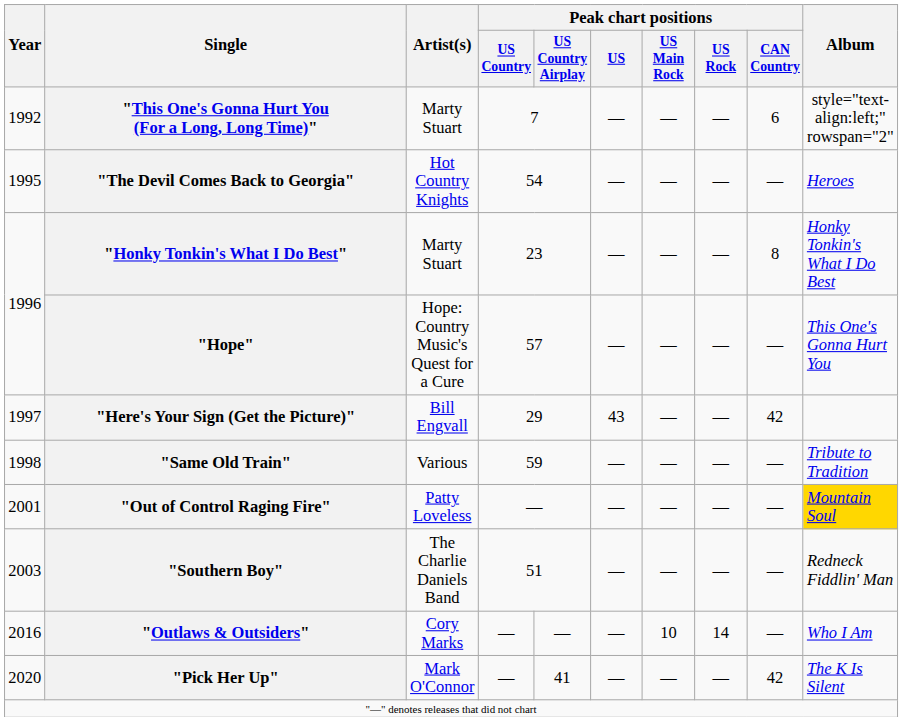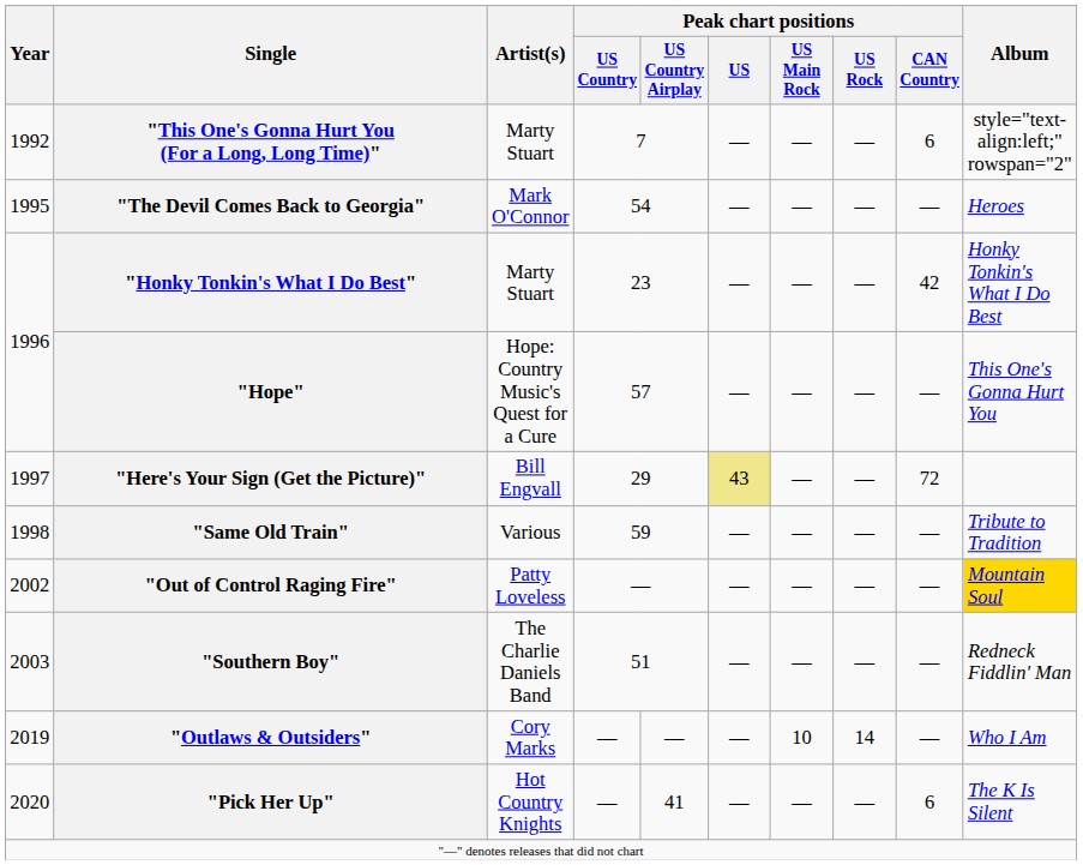"The Devil Comes Back to Georgia" | Artist(s): Hot Country Knights -> Mark O'Connor
"Honky Tonkin's What I Do Best" | Peak chart positions / CAN Country: 8 -> 42
"Here's Your Sign (Get the Picture)" | Peak chart positions / US: no background -> khaki background
"Here's Your Sign (Get the Picture)" | Peak chart positions / CAN Country: 42 -> 72
"Out of Control Raging Fire" | Year: 2001 -> 2002
"Outlaws & Outsiders" | Year: 2016 -> 2019
"Pick Her Up" | Artist(s): Mark O'Connor -> Hot Country Knights
"Pick Her Up" | Peak chart positions / CAN Country: 42 -> 6
